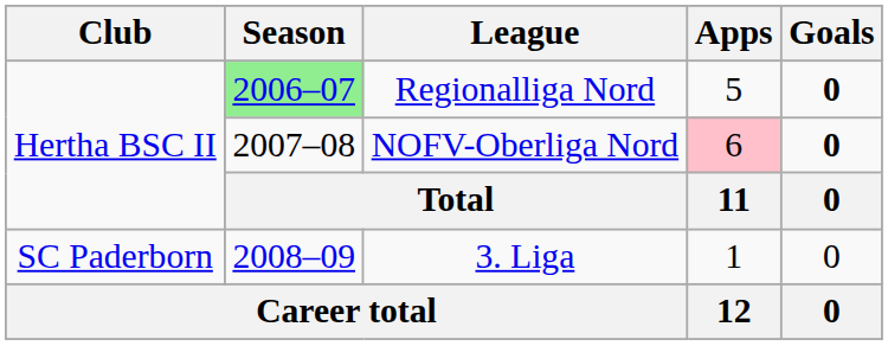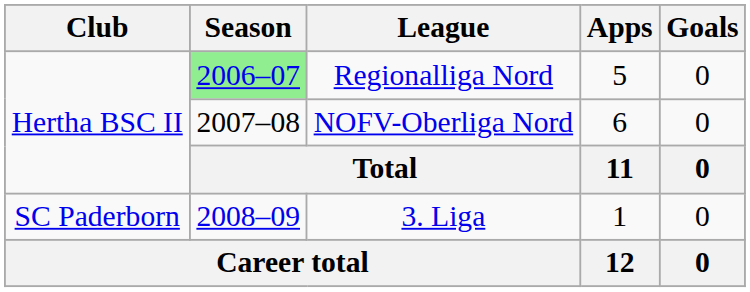Regionalliga Nord | Goals: bold -> normal
NOFV-Oberliga Nord | Apps: pink background -> no background
NOFV-Oberliga Nord | Goals: bold -> normal
